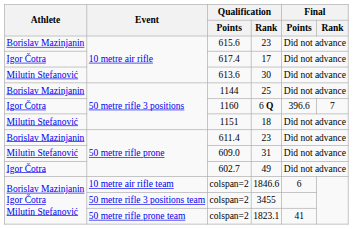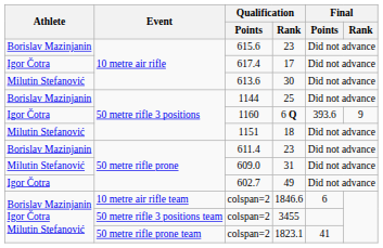6 Q | Final / Points: 396.6 -> 393.6
6 Q | Final / Rank: 7 -> 9
